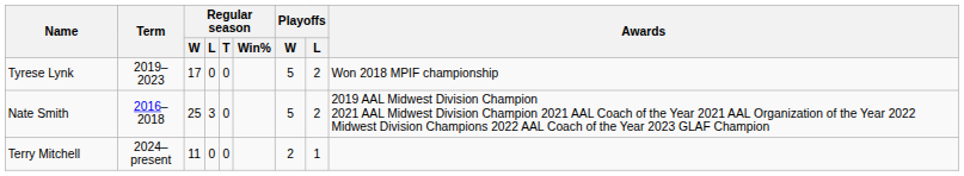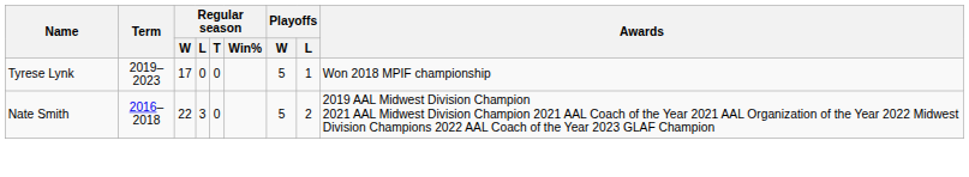Tyrese Lynk | Playoffs / L: 2 -> 1
Nate Smith | Regular season / W: 25 -> 22
- row: Terry Mitchell | 2024–present | 11 | 0 | 0 | 2 | 1
